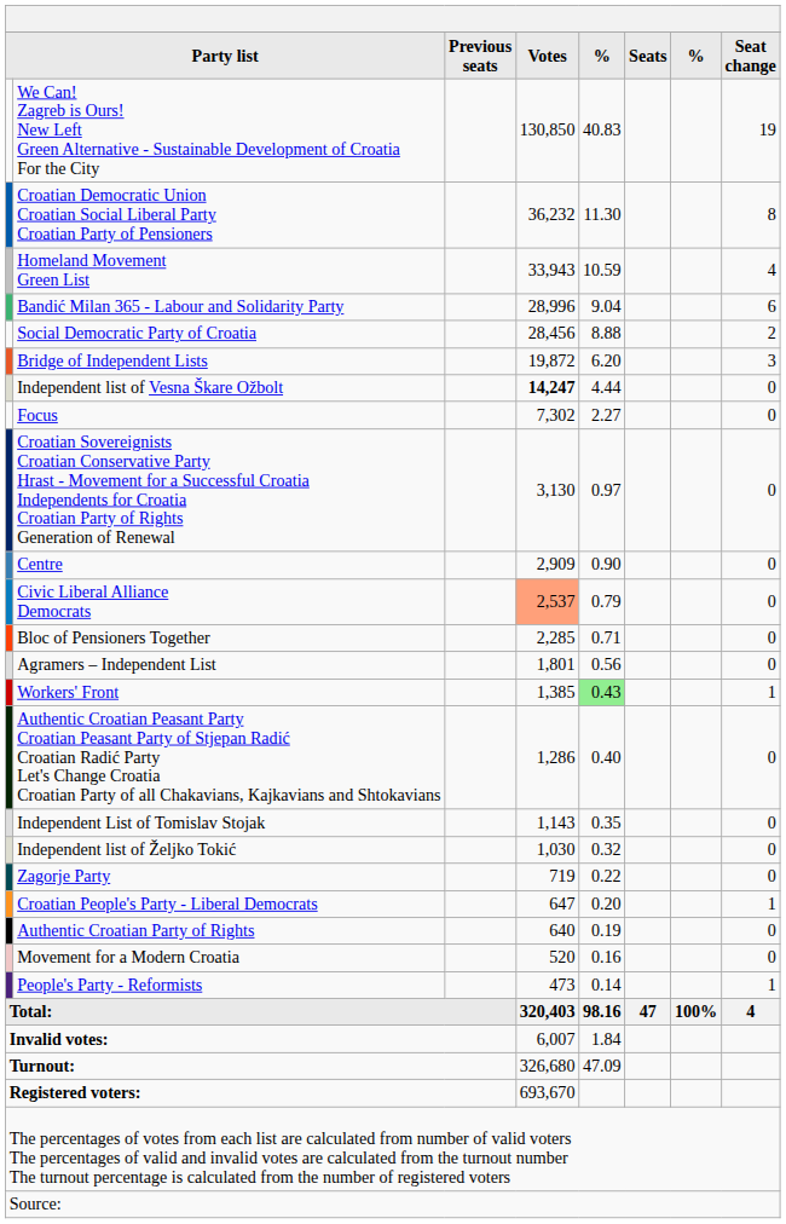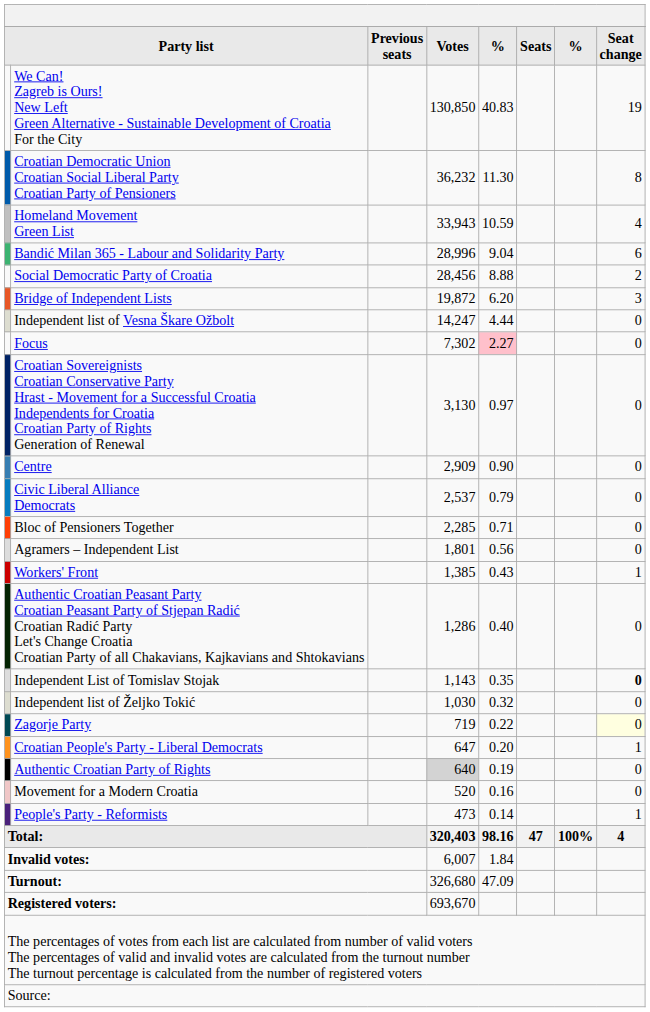Independent list of Vesna Škare Ožbolt | Votes: bold -> normal
Focus | column 5: no background -> pink background
Civic Liberal Alliance Democrats | Votes: lightsalmon background -> no background
Workers' Front | column 5: lightgreen background -> no background
Independent List of Tomislav Stojak | Seat change: normal -> bold
Zagorje Party | Seat change: no background -> lightyellow background
Authentic Croatian Party of Rights | Votes: no background -> lightgrey background
